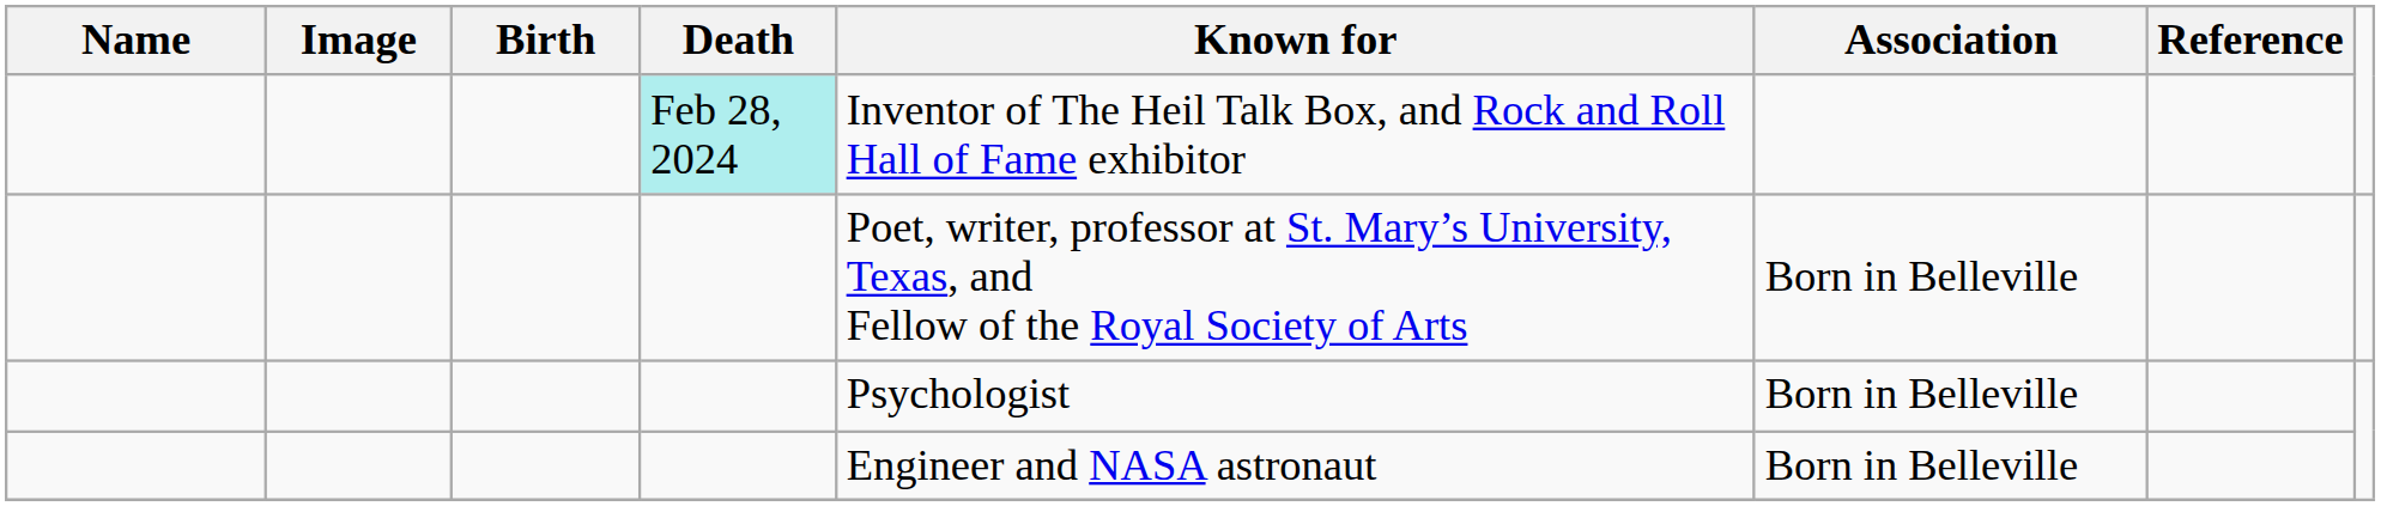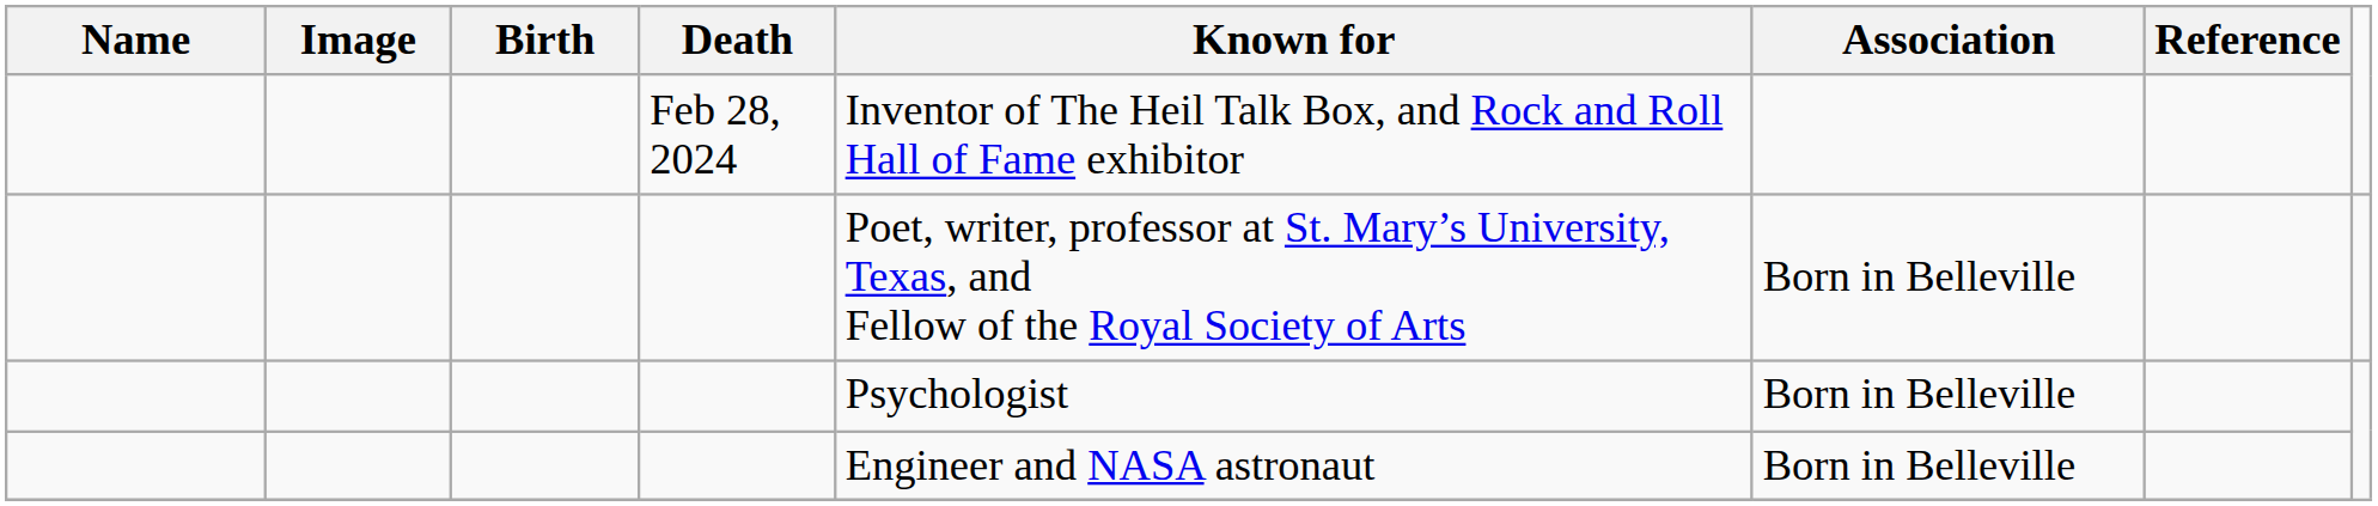Feb 28, 2024 | Death: paleturquoise background -> no background
